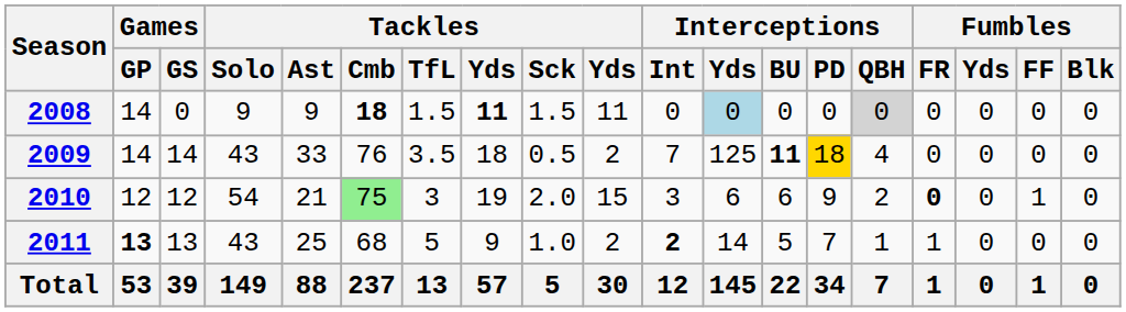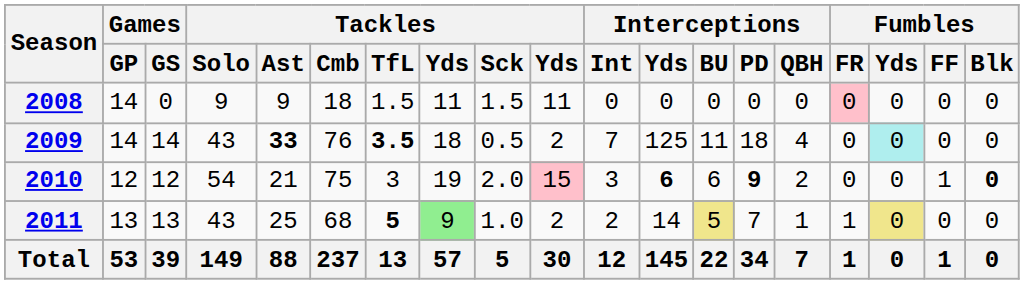2008 | Tackles / Cmb: bold -> normal
2008 | column 8: bold -> normal
2008 | Interceptions / Yds: lightblue background -> no background
2008 | Interceptions / QBH: lightgrey background -> no background
2008 | Fumbles / FR: no background -> pink background
2009 | Tackles / Ast: normal -> bold
2009 | Tackles / TfL: normal -> bold
2009 | Interceptions / BU: bold -> normal
2009 | Interceptions / PD: gold background -> no background
2009 | Fumbles / Yds: no background -> paleturquoise background
2010 | Tackles / Cmb: lightgreen background -> no background
2010 | column 10: no background -> pink background
2010 | Interceptions / Yds: normal -> bold
2010 | Interceptions / PD: normal -> bold
2010 | Fumbles / FR: bold -> normal
2010 | Fumbles / Blk: normal -> bold
2011 | Games / GP: bold -> normal
2011 | Tackles / TfL: normal -> bold
2011 | column 8: no background -> lightgreen background
2011 | Interceptions / Int: bold -> normal
2011 | Interceptions / BU: no background -> khaki background
2011 | Fumbles / Yds: no background -> khaki background
